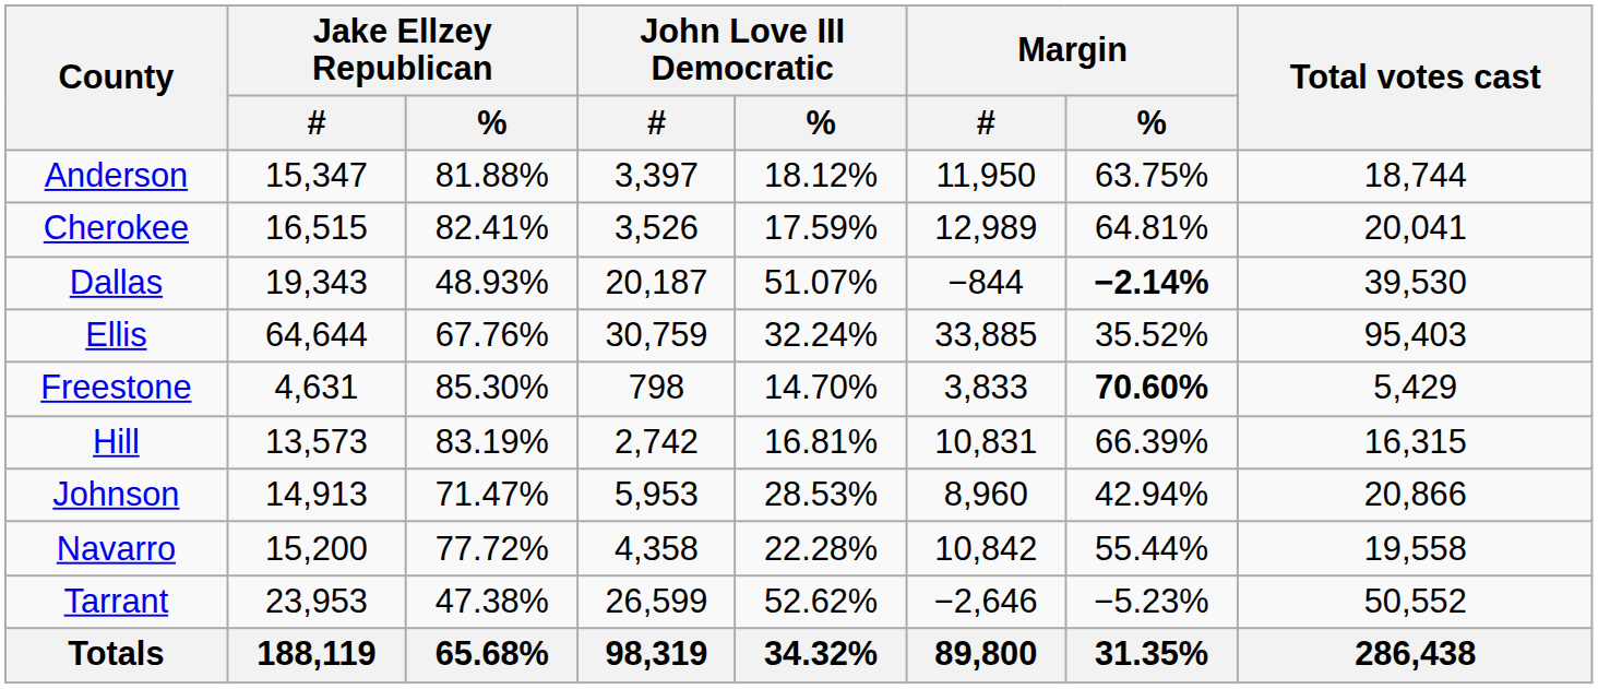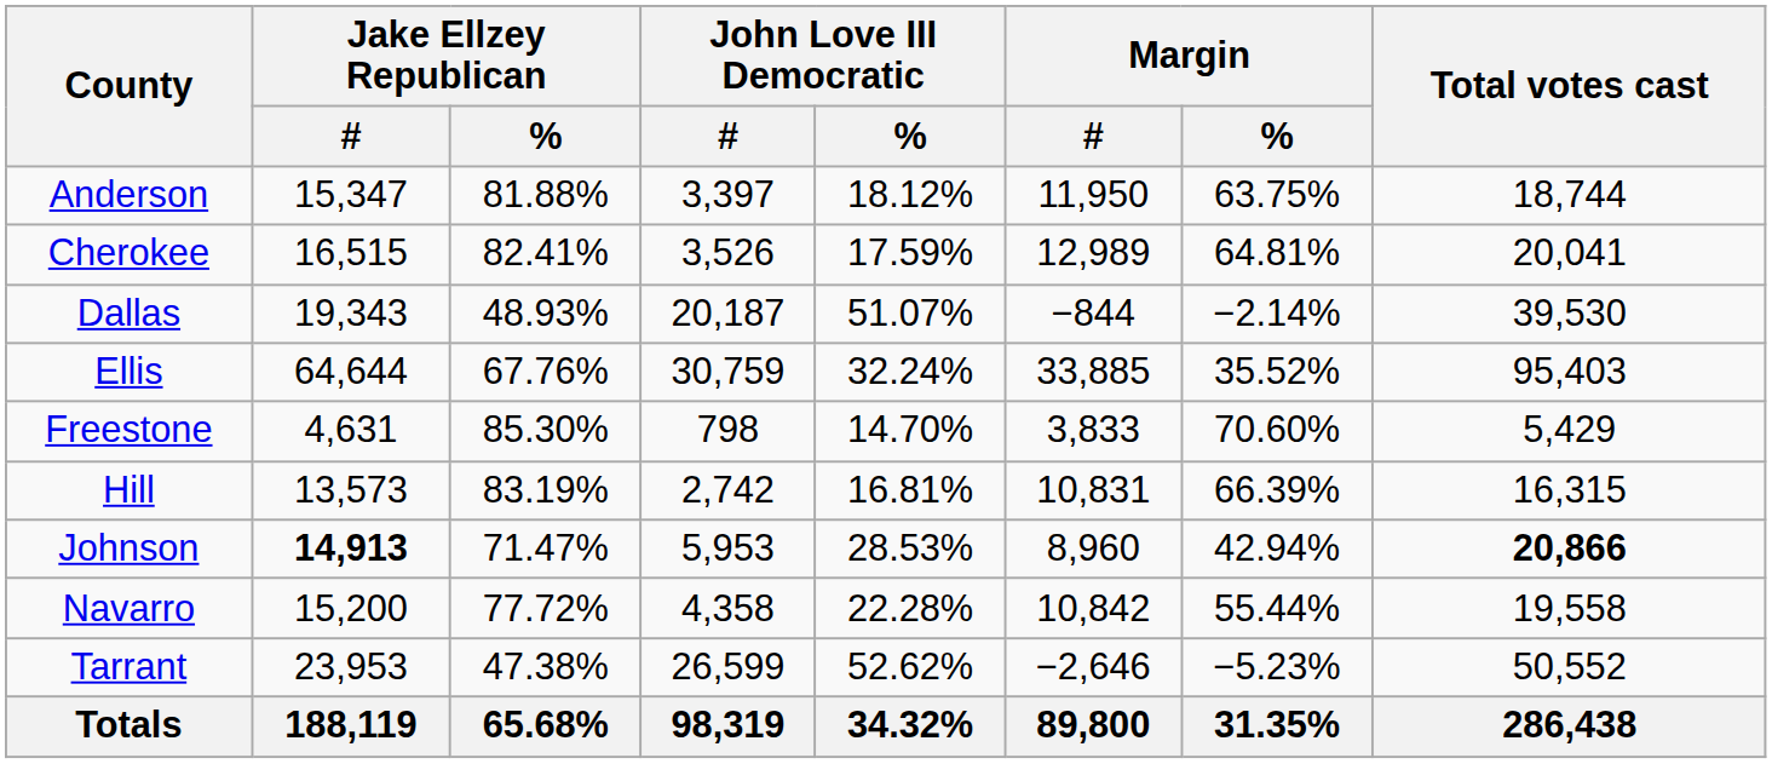Dallas | Margin / %: bold -> normal
Freestone | Margin / %: bold -> normal
Johnson | Jake Ellzey Republican / #: normal -> bold
Johnson | Total votes cast: normal -> bold
